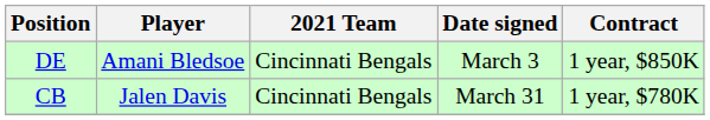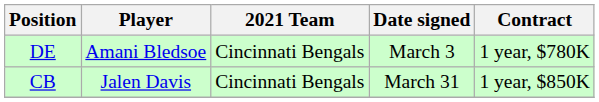DE | Contract: 1 year, $850K -> 1 year, $780K
CB | Contract: 1 year, $780K -> 1 year, $850K
